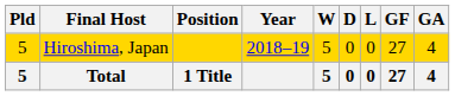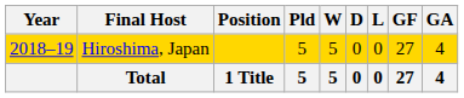columns swapped: Year <-> Pld
